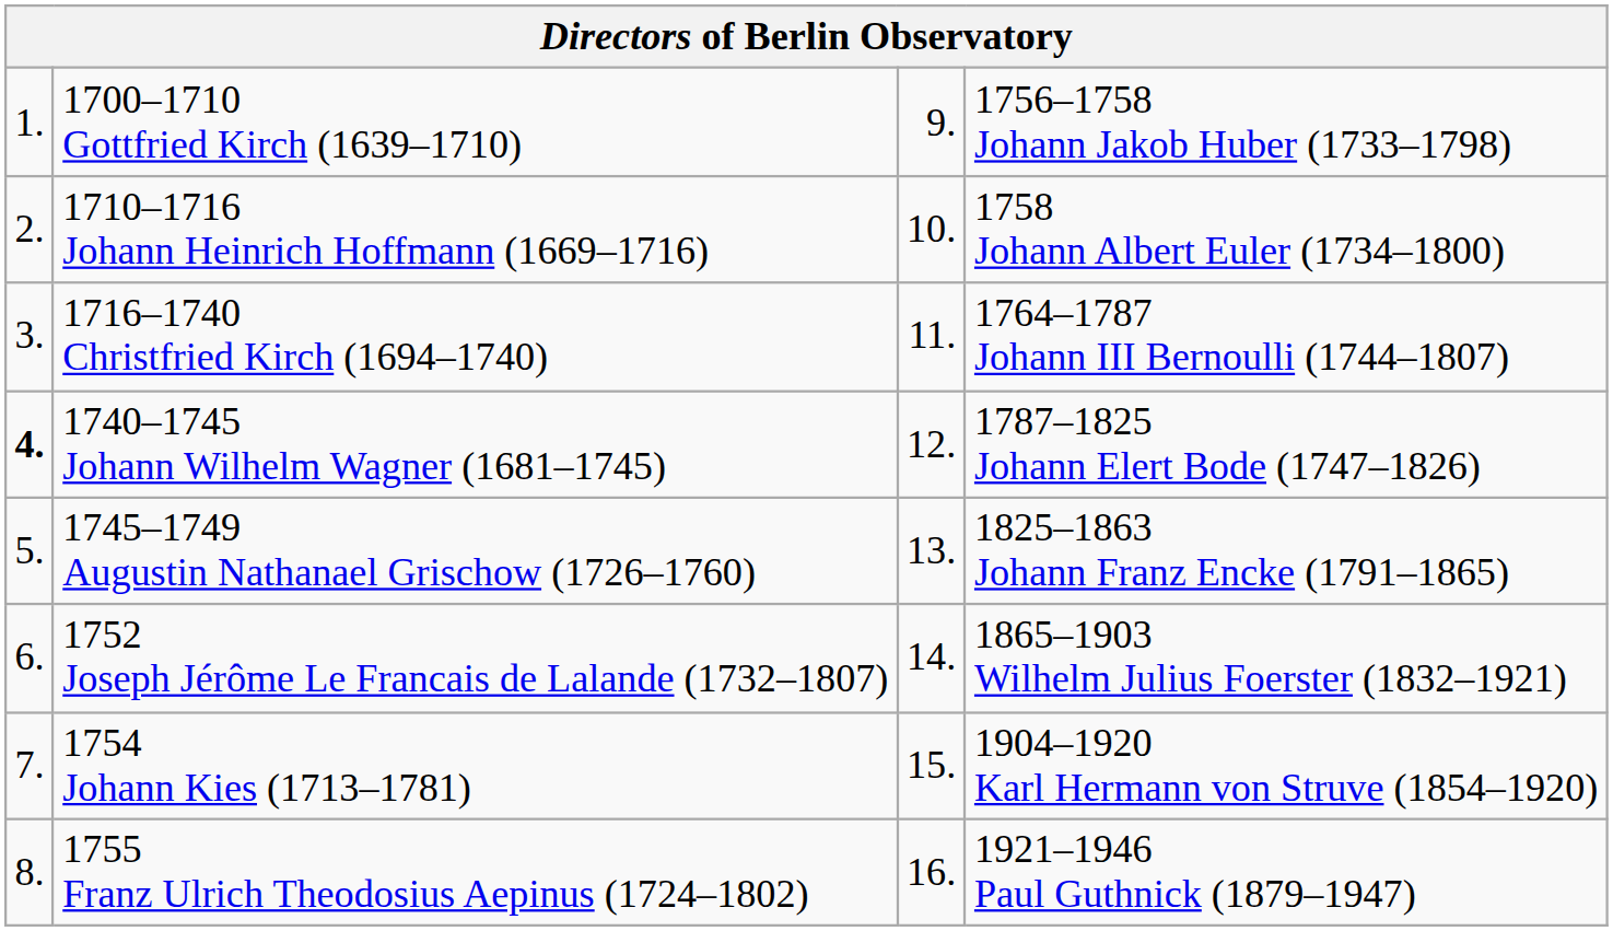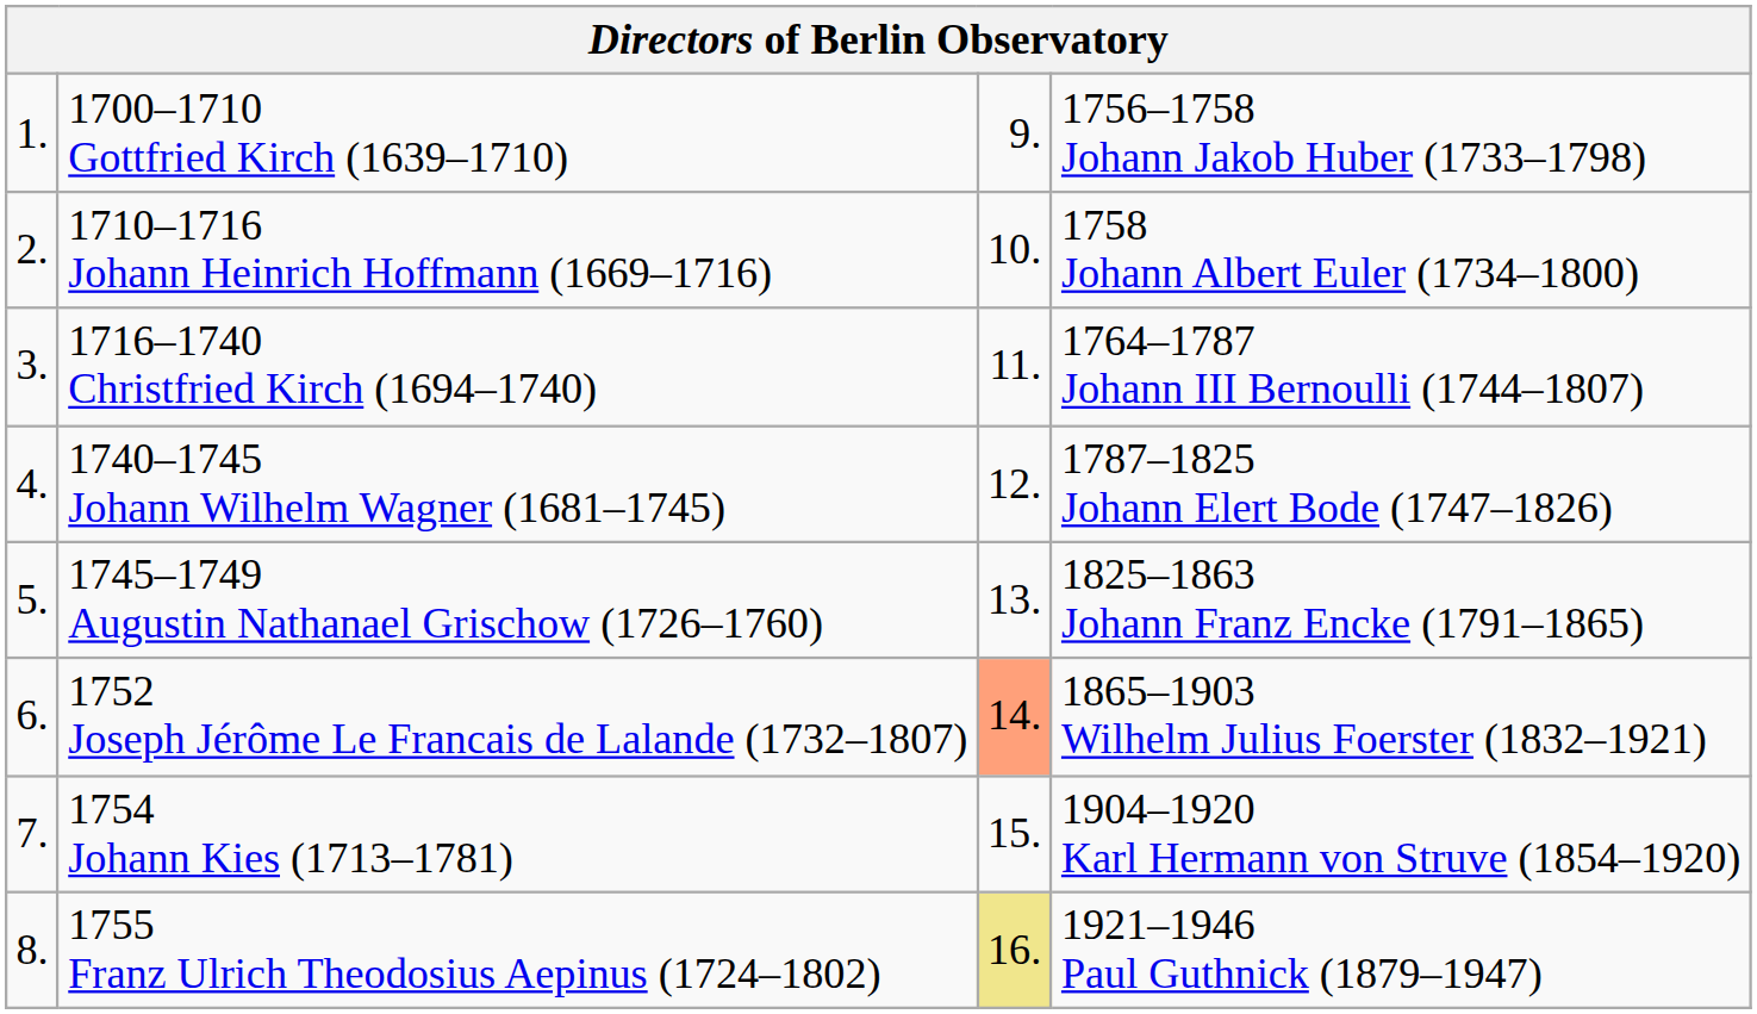1740–1745 Johann Wilhelm Wagner (1681–1745) | column 1: bold -> normal
1752 Joseph Jérôme Le Francais de Lalande (1732–1807) | column 3: no background -> lightsalmon background
1755 Franz Ulrich Theodosius Aepinus (1724–1802) | column 3: no background -> khaki background
